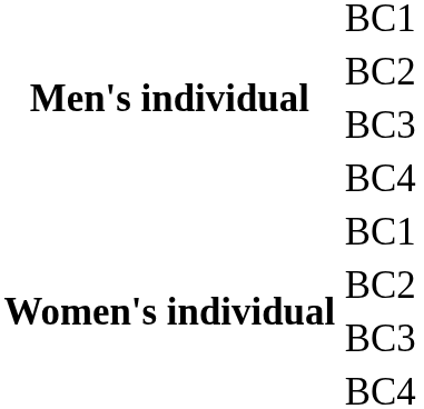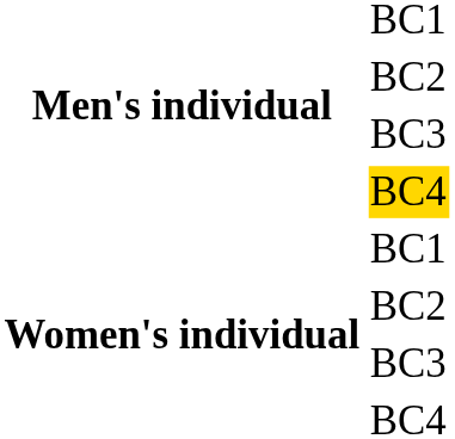Men's individual / BC4 | column 2: no background -> gold background
